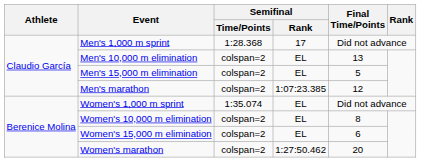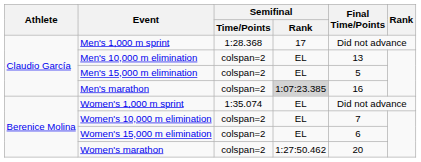Men's marathon | Semifinal / Rank: no background -> lightgrey background
Men's marathon | Final Time/Points: 12 -> 16
Women's 10,000 m elimination | Final Time/Points: 8 -> 7
